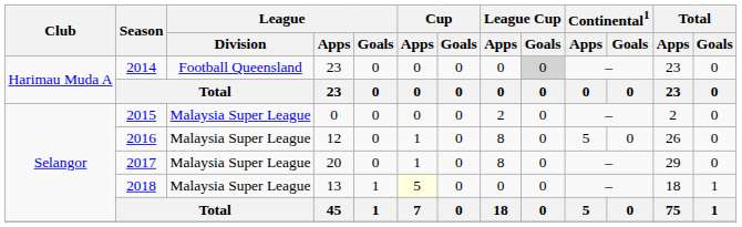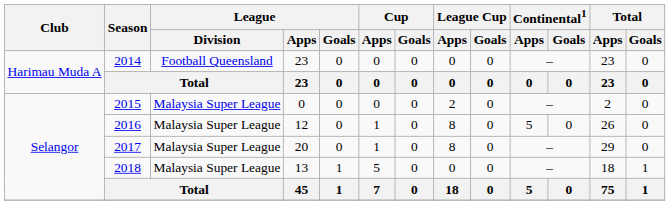2014 | League Cup / Goals: lightgrey background -> no background
2018 | Cup / Apps: lightyellow background -> no background
